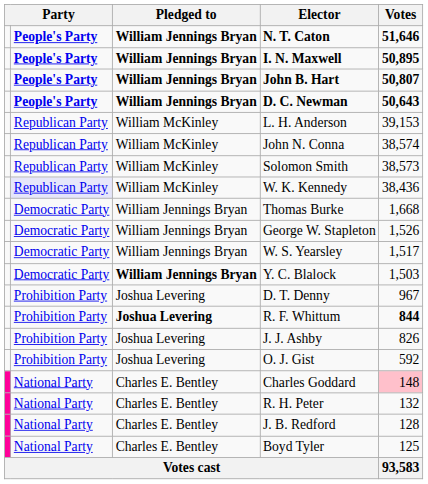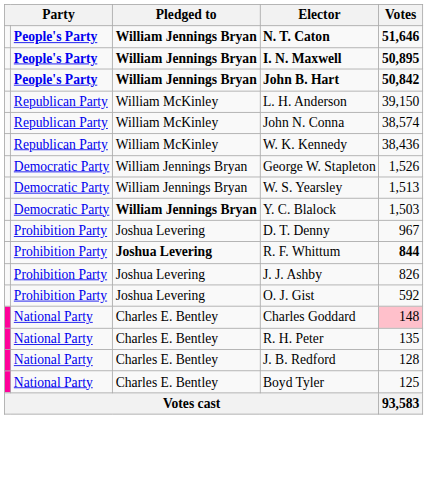John B. Hart | Votes: 50,807 -> 50,842
- row: People's Party | William Jennings Bryan | D. C. Newman | 50,643
L. H. Anderson | Votes: 39,153 -> 39,150
- row: Republican Party | William McKinley | Solomon Smith | 38,573
W. K. Kennedy | column 2: lavender background -> no background
- row: Democratic Party | William Jennings Bryan | Thomas Burke | 1,668
W. S. Yearsley | Votes: 1,517 -> 1,513
R. H. Peter | Votes: 132 -> 135
